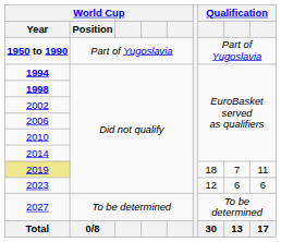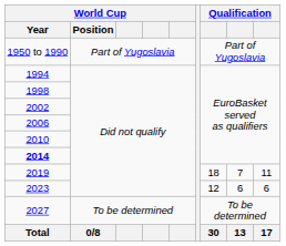1950 to 1990 | World Cup / Year: bold -> normal
1994 | World Cup / Year: bold -> normal
1998 | World Cup / Year: bold -> normal
2014 | World Cup / Year: normal -> bold
2019 | World Cup / Year: khaki background -> no background
